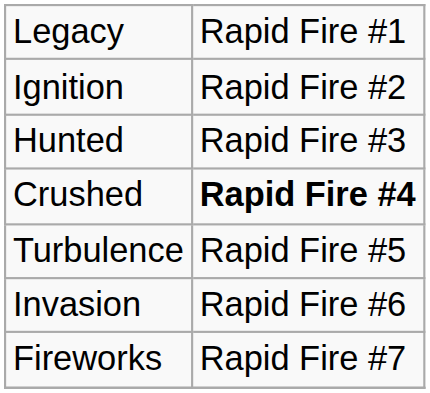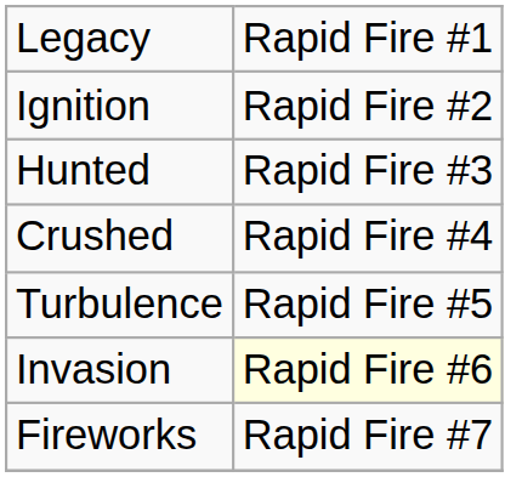Crushed | column 2: bold -> normal
Invasion | column 2: no background -> lightyellow background
